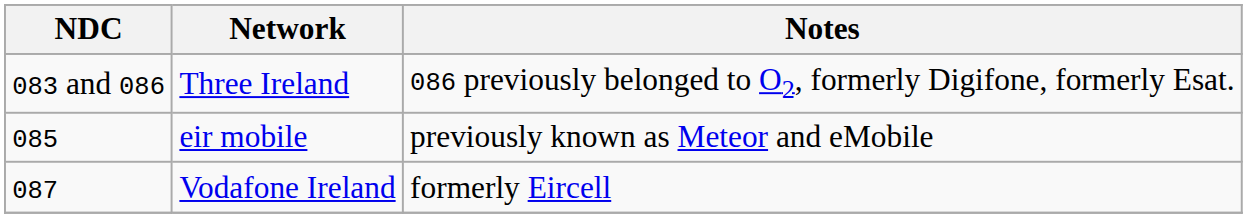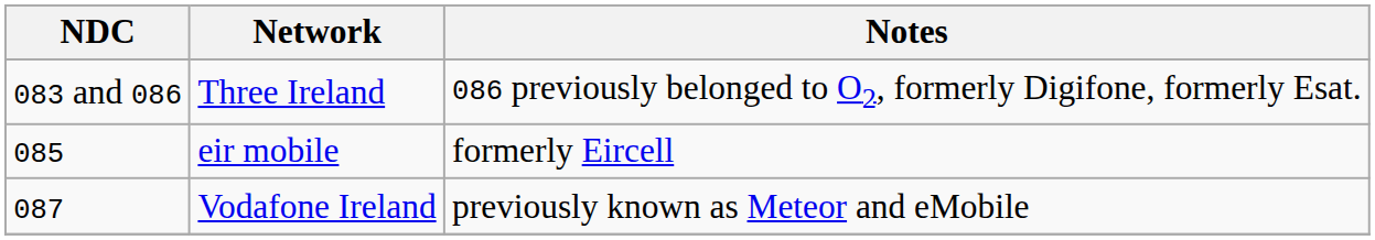eir mobile | Notes: previously known as Meteor and eMobile -> formerly Eircell
Vodafone Ireland | Notes: formerly Eircell -> previously known as Meteor and eMobile
